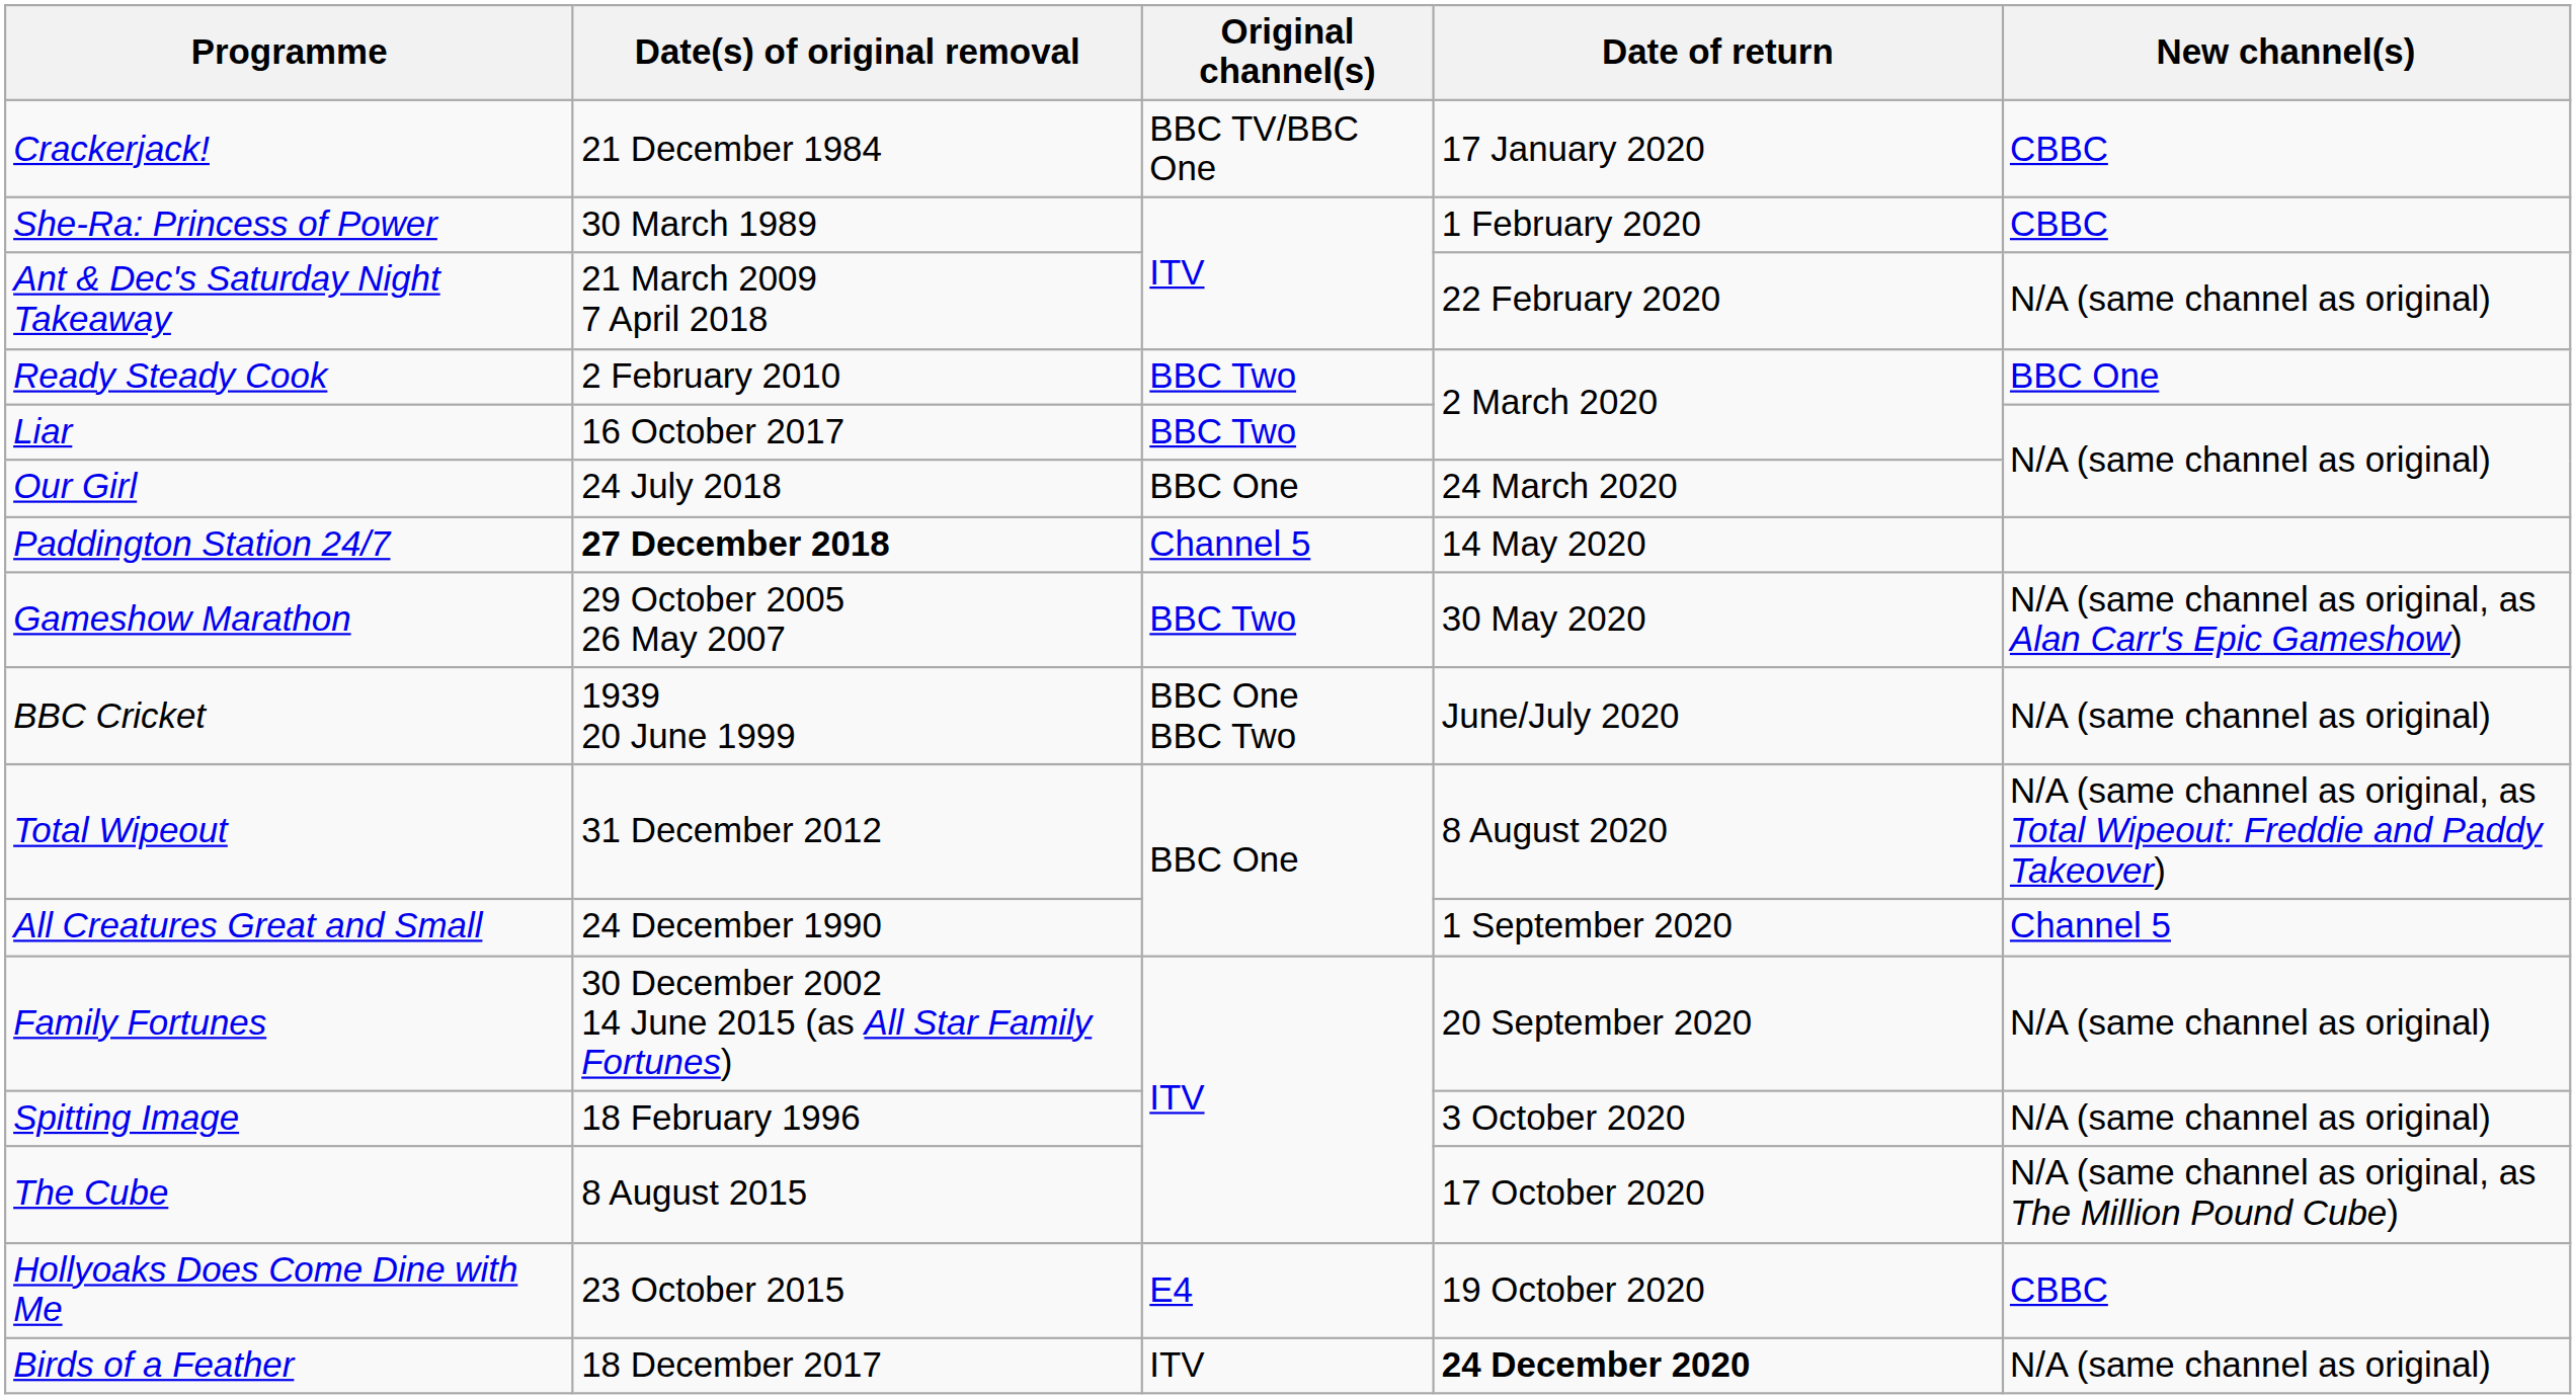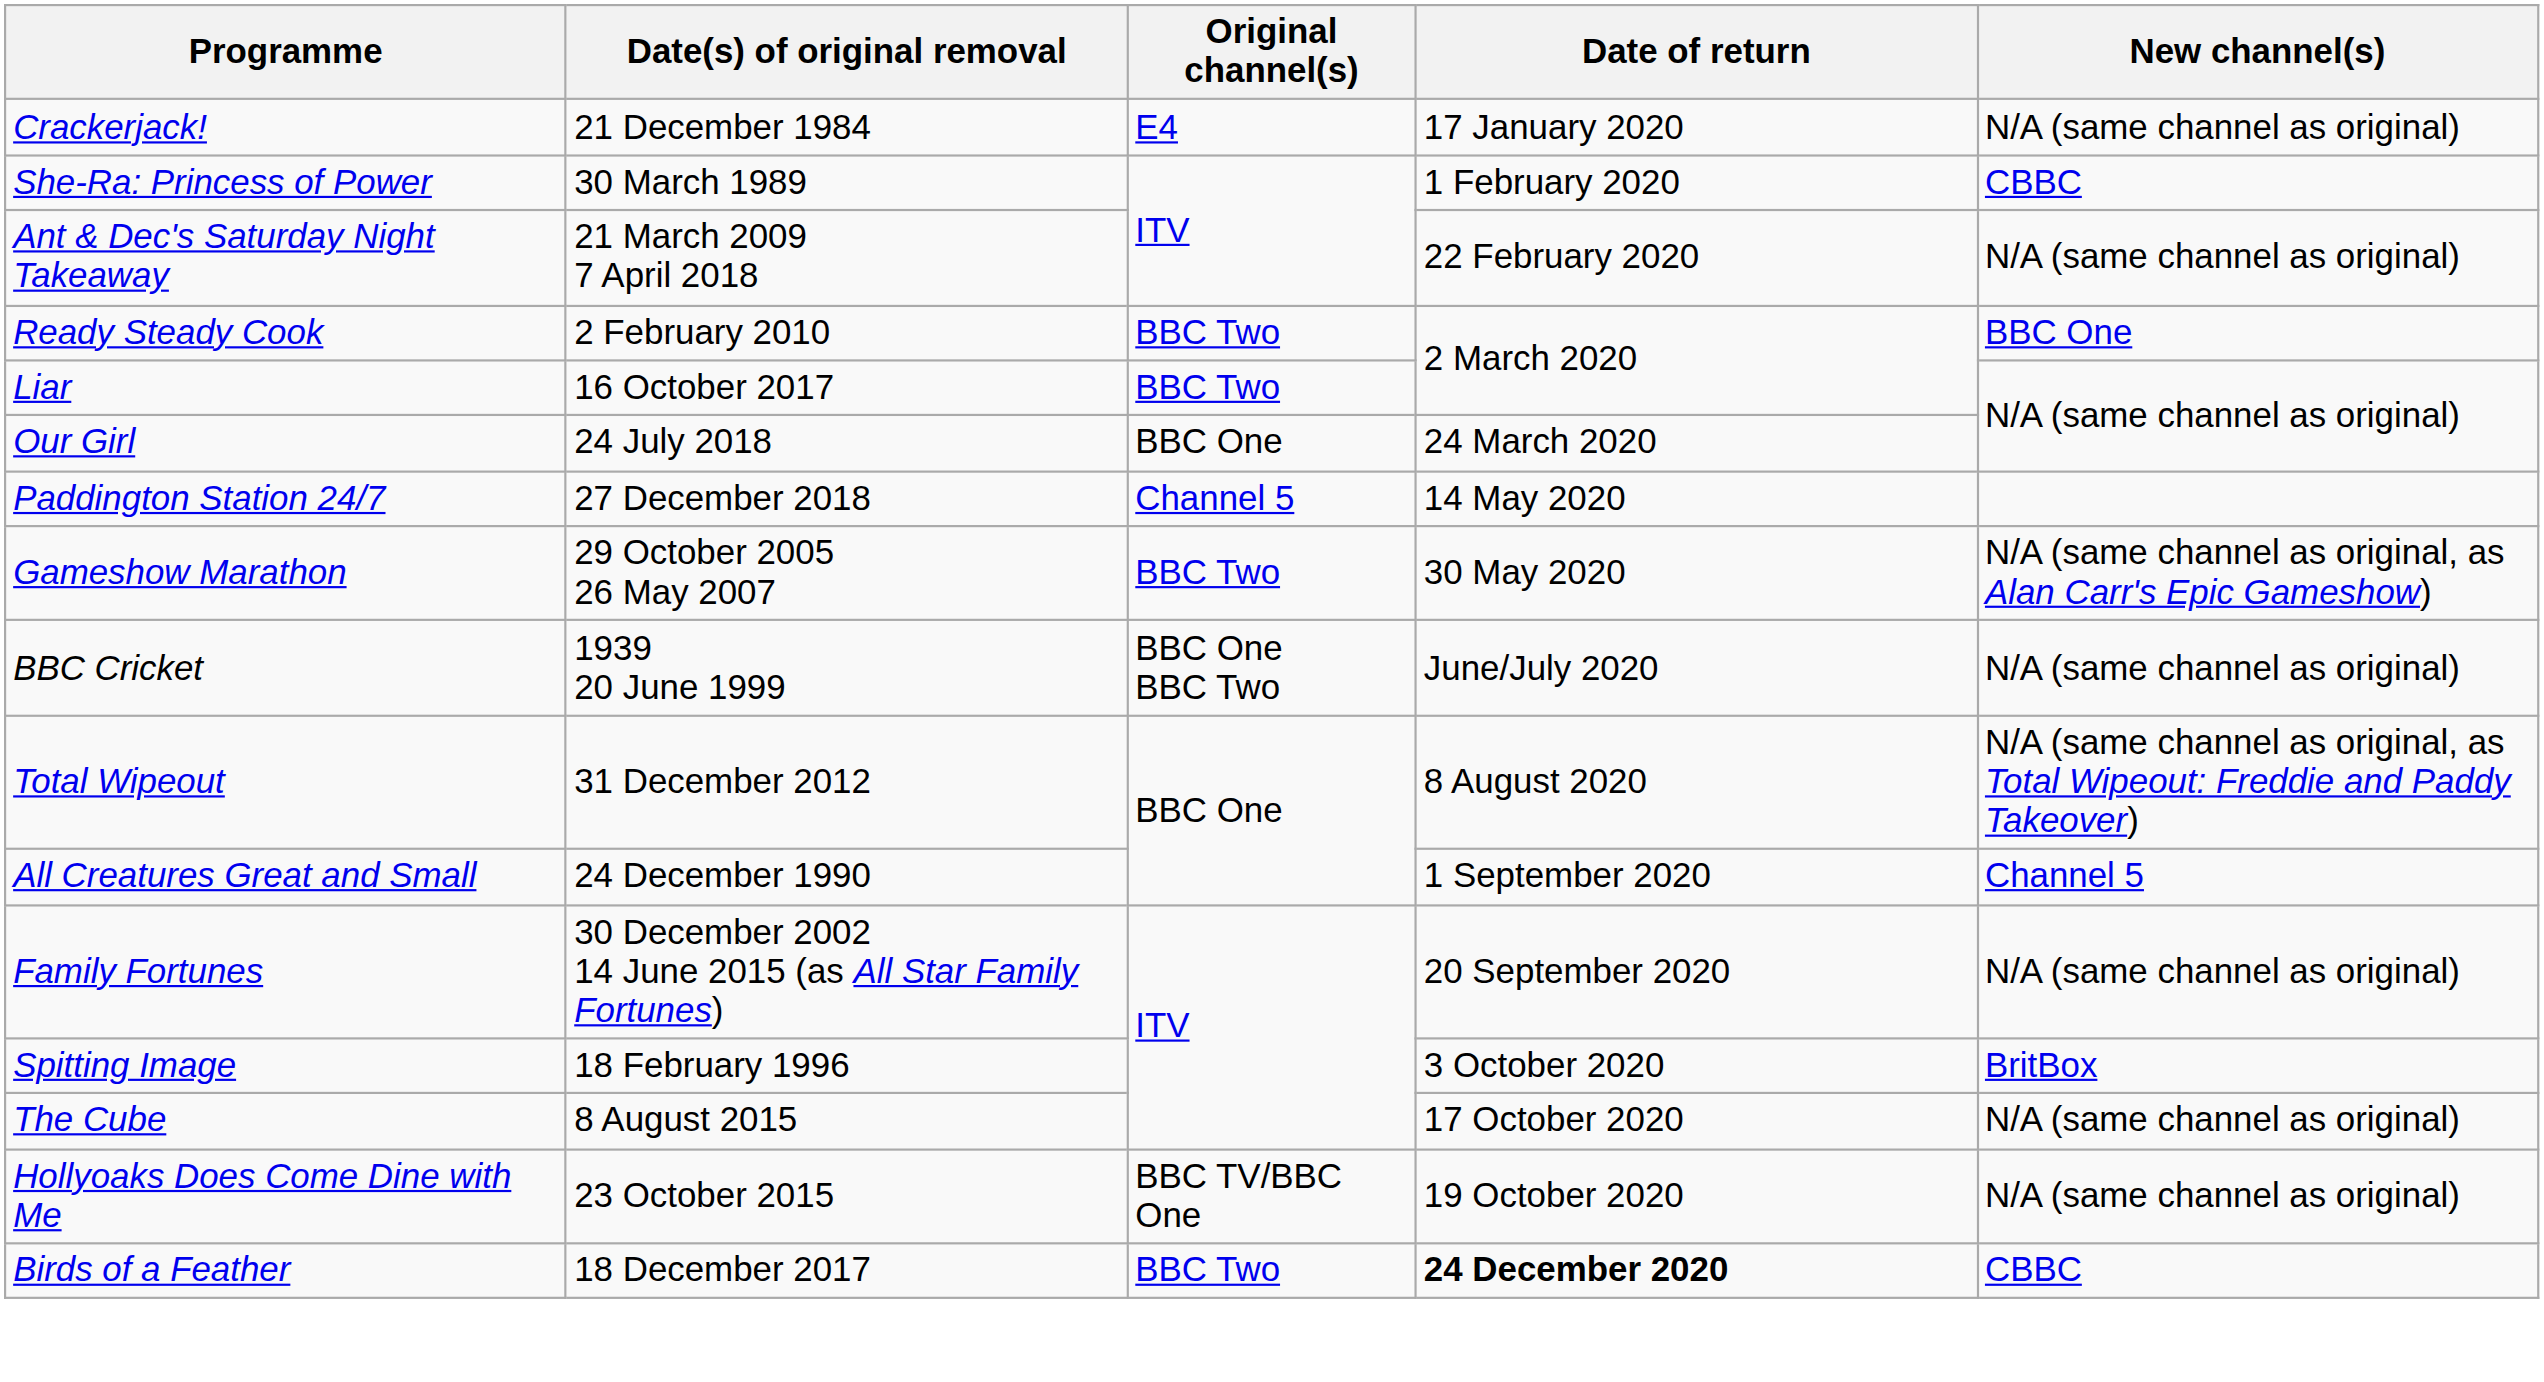Crackerjack! | Original channel(s): BBC TV/BBC One -> E4
Crackerjack! | New channel(s): CBBC -> N/A (same channel as original)
Paddington Station 24/7 | Date(s) of original removal: bold -> normal
Spitting Image | New channel(s): N/A (same channel as original) -> BritBox
The Cube | New channel(s): N/A (same channel as original, as The Million Pound Cube) -> N/A (same channel as original)
Hollyoaks Does Come Dine with Me | Original channel(s): E4 -> BBC TV/BBC One
Hollyoaks Does Come Dine with Me | New channel(s): CBBC -> N/A (same channel as original)
Birds of a Feather | Original channel(s): ITV -> BBC Two
Birds of a Feather | New channel(s): N/A (same channel as original) -> CBBC
